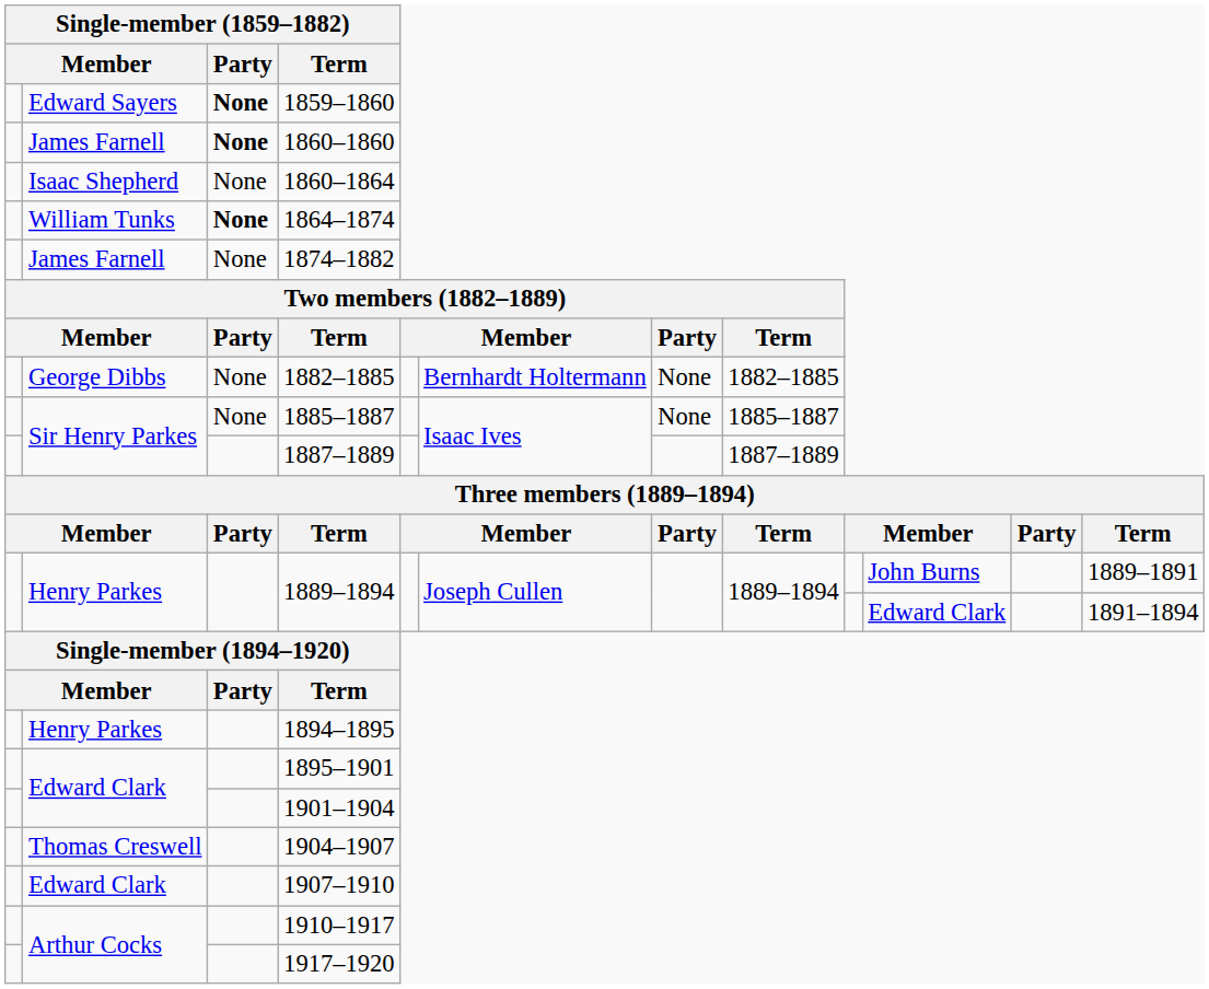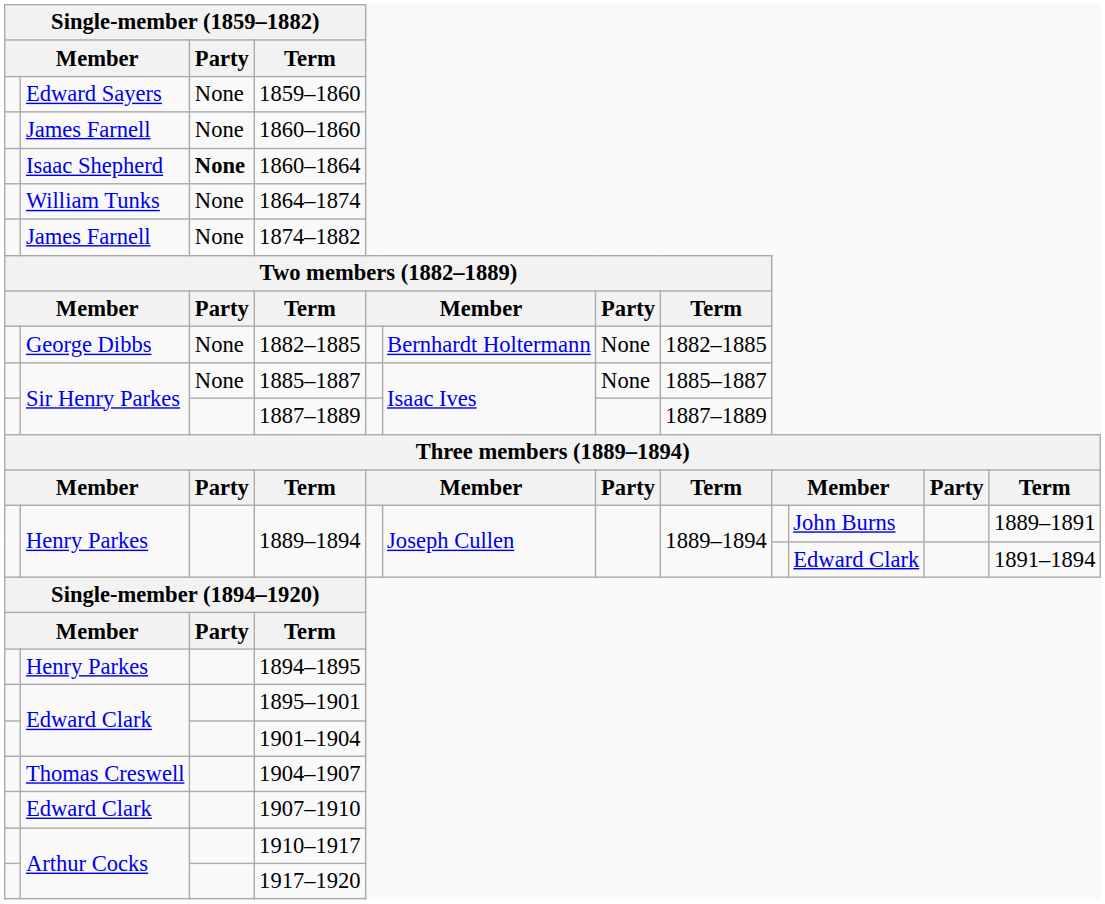1859–1860 | Single-member (1859–1882) / Party: bold -> normal
1860–1860 | Single-member (1859–1882) / Party: bold -> normal
1860–1864 | Single-member (1859–1882) / Party: normal -> bold
1864–1874 | Single-member (1859–1882) / Party: bold -> normal
